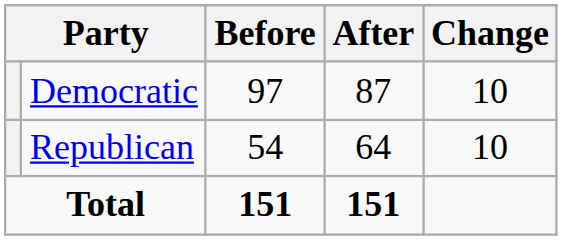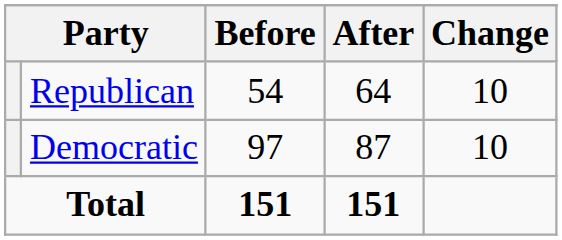rows swapped: Democratic <-> Republican
